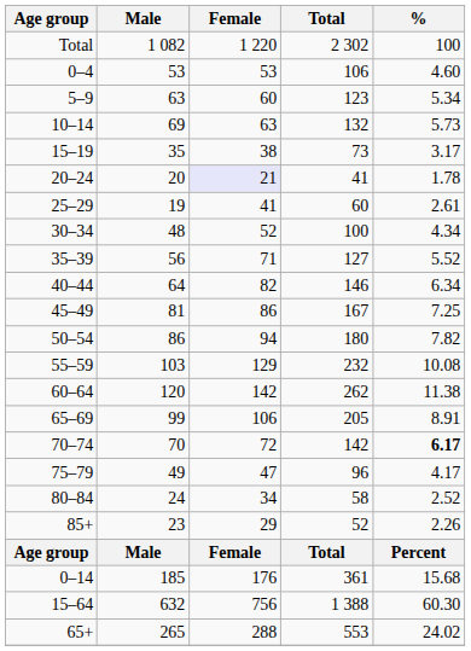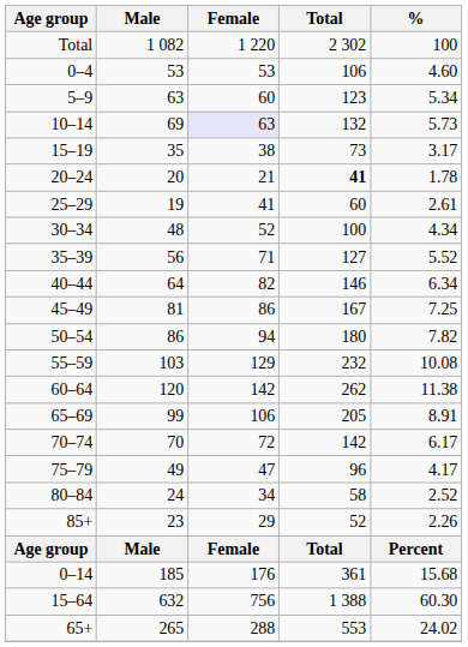10–14 | Female: no background -> lavender background
20–24 | Female: lavender background -> no background
20–24 | Total: normal -> bold
70–74 | %: bold -> normal
